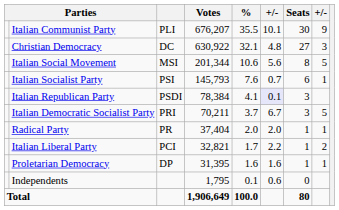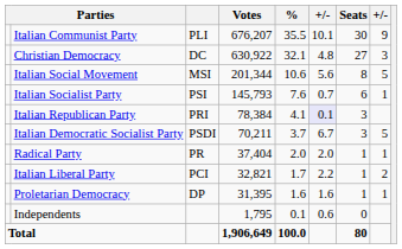Italian Republican Party | column 3: PSDI -> PRI
Italian Democratic Socialist Party | column 3: PRI -> PSDI
